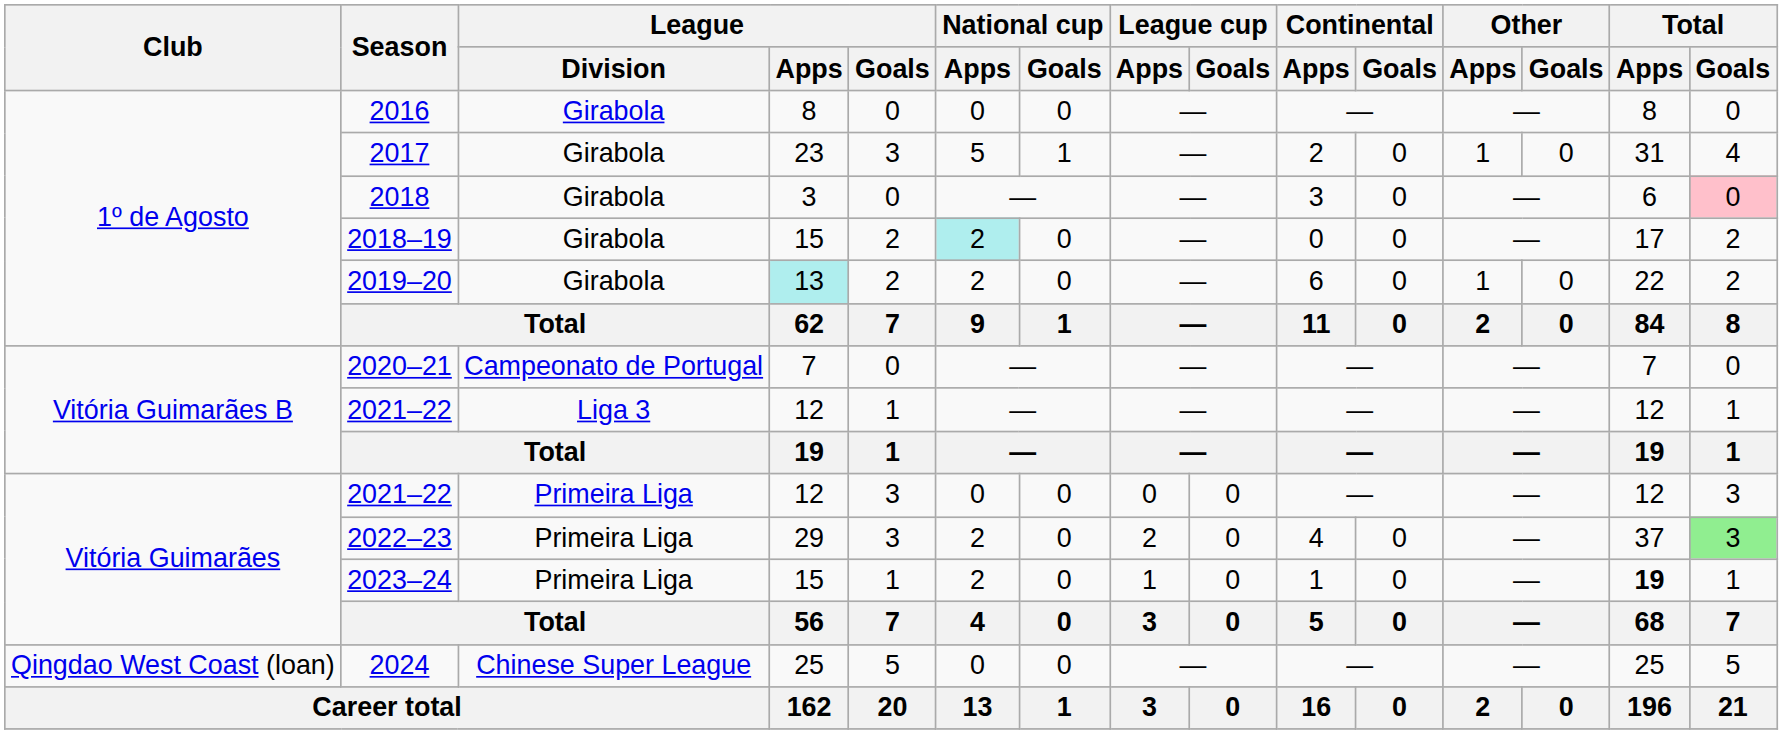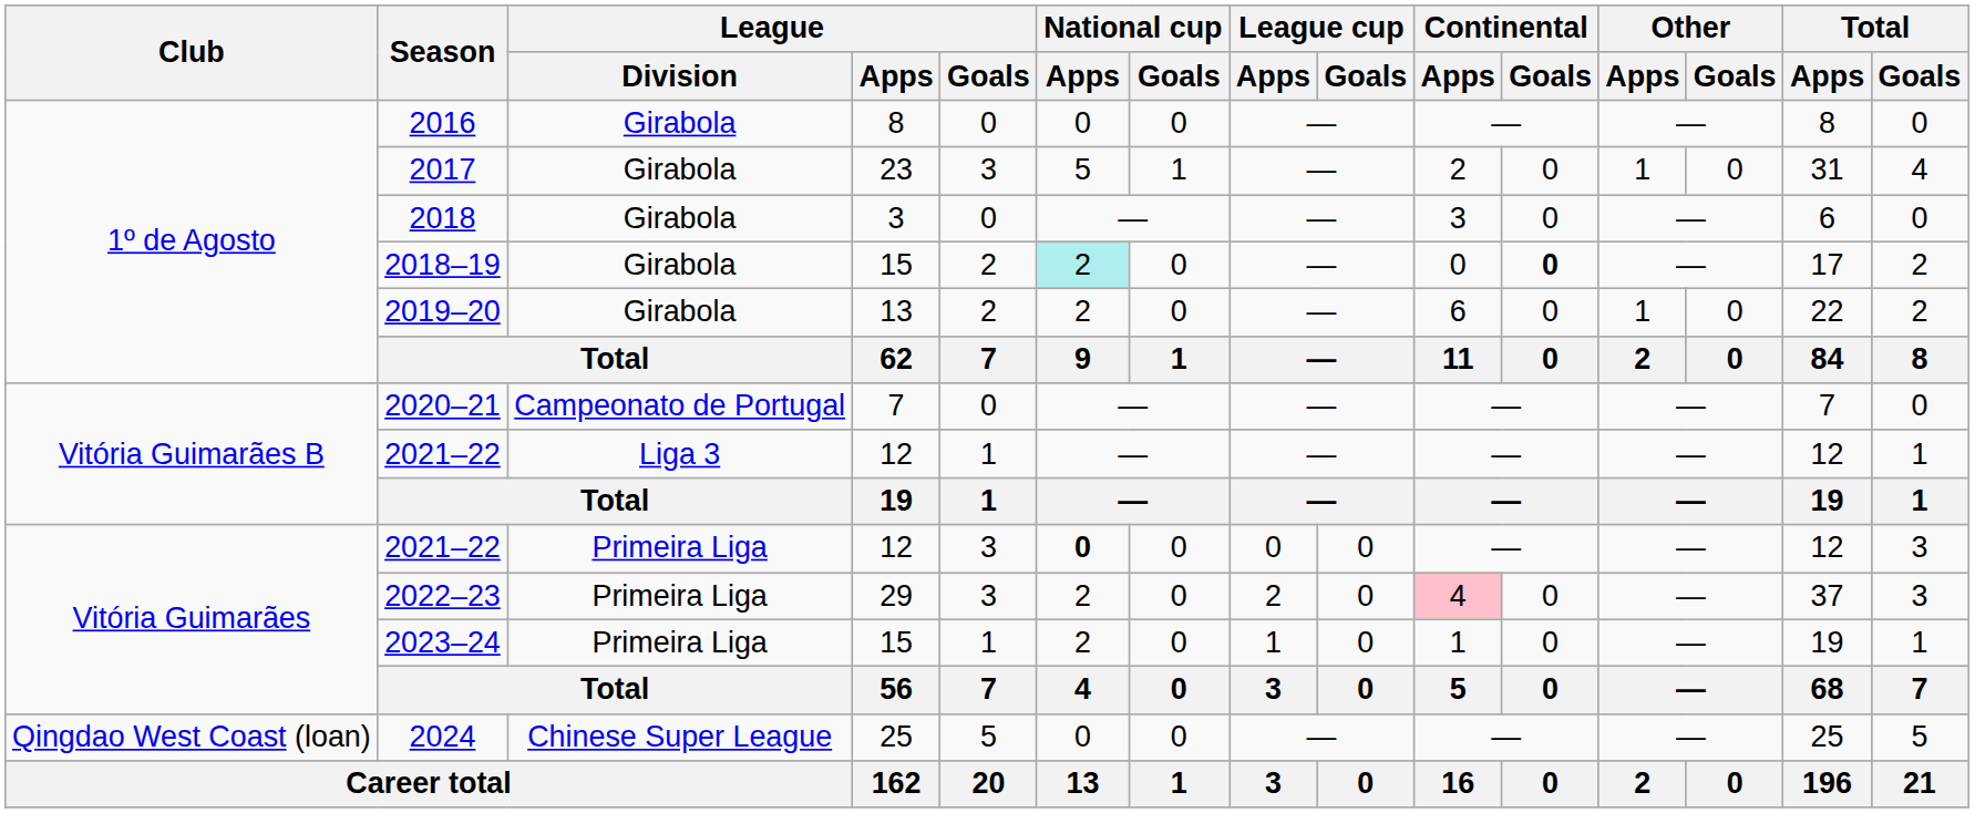2018 | Total / Goals: pink background -> no background
2018–19 | Continental / Goals: normal -> bold
2019–20 | League / Apps: paleturquoise background -> no background
2021–22 / Primeira Liga | National cup / Apps: normal -> bold
2022–23 | Continental / Apps: no background -> pink background
2022–23 | Total / Goals: lightgreen background -> no background
2023–24 | Total / Apps: bold -> normal
